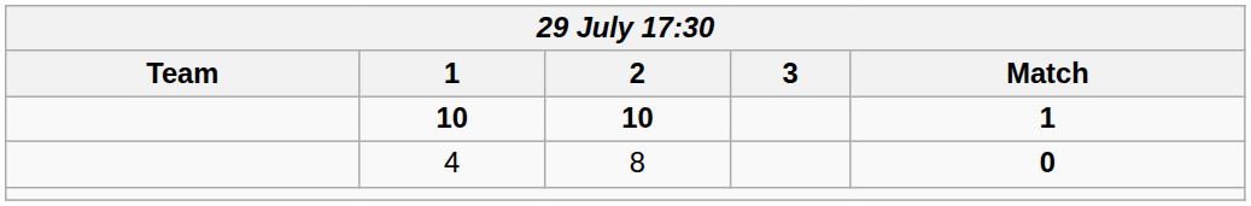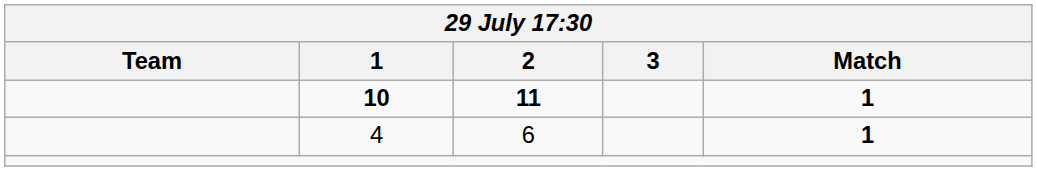row 3 | 2: 10 -> 11
row 4 | 2: 8 -> 6
row 4 | Match: 0 -> 1
